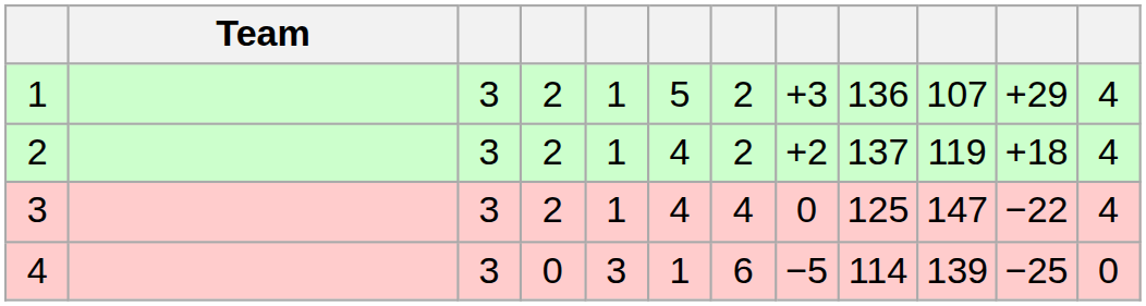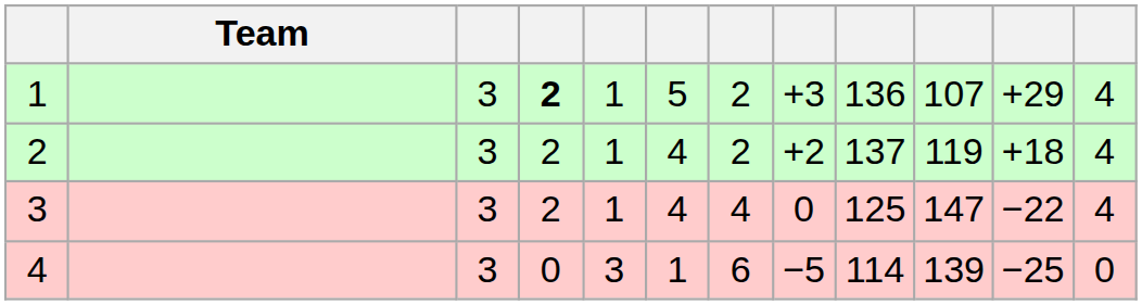row 2 | column 4: normal -> bold
